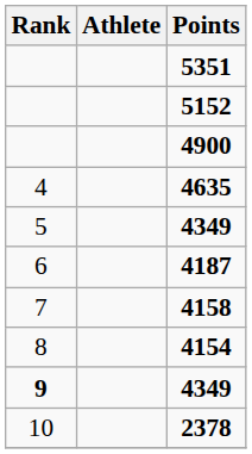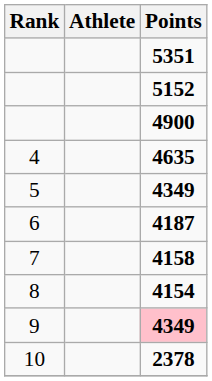9 / 4349 | Rank: bold -> normal
9 / 4349 | Points: no background -> pink background
